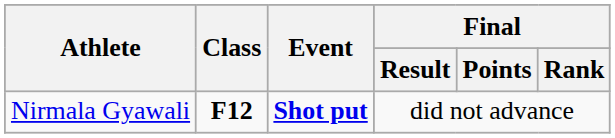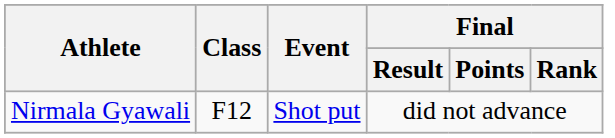Nirmala Gyawali | Class: bold -> normal
Nirmala Gyawali | Event: bold -> normal
